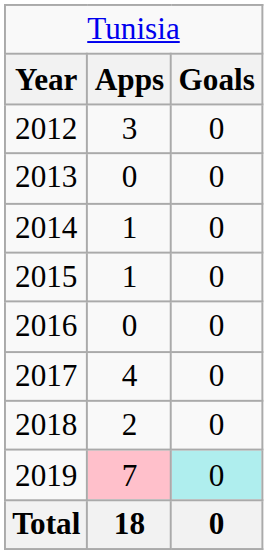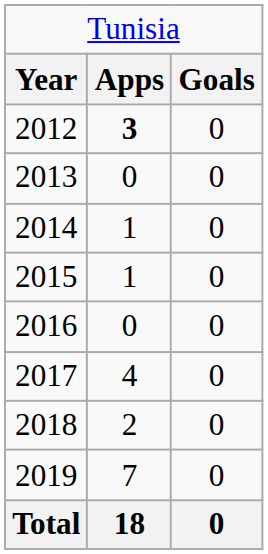2012 | column 2: normal -> bold
2019 | column 2: pink background -> no background
2019 | column 3: paleturquoise background -> no background
